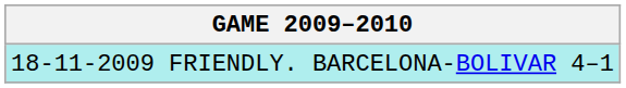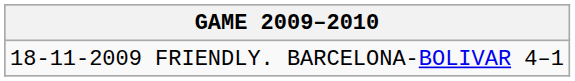row 2 | column 1: paleturquoise background -> no background
